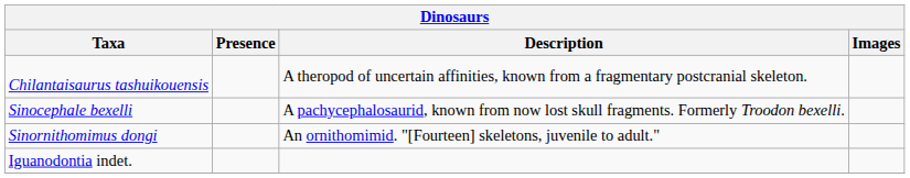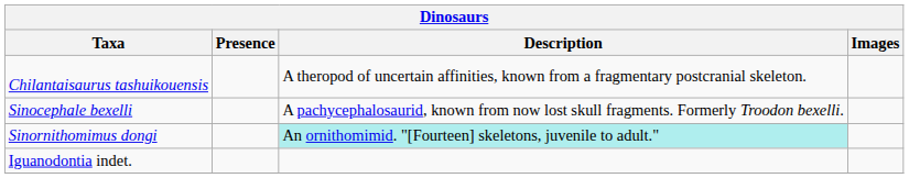Sinornithomimus dongi | Description: no background -> paleturquoise background
